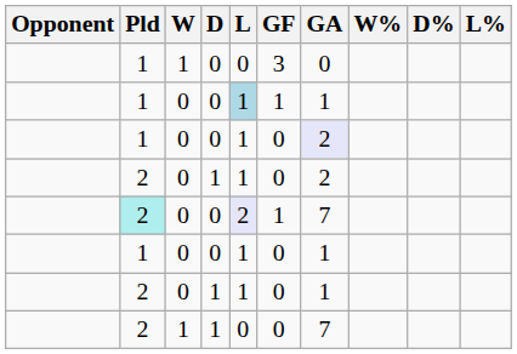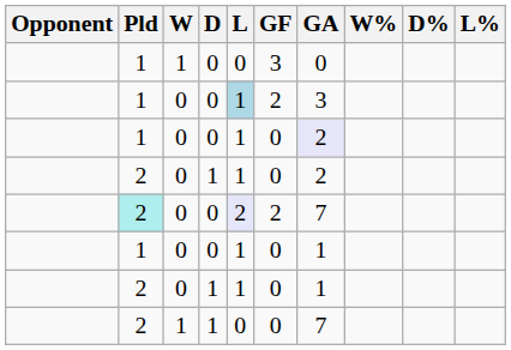row 3 | GF: 1 -> 2
row 3 | GA: 1 -> 3
row 6 | GF: 1 -> 2
